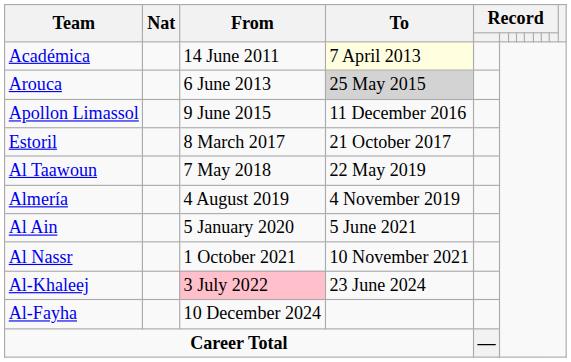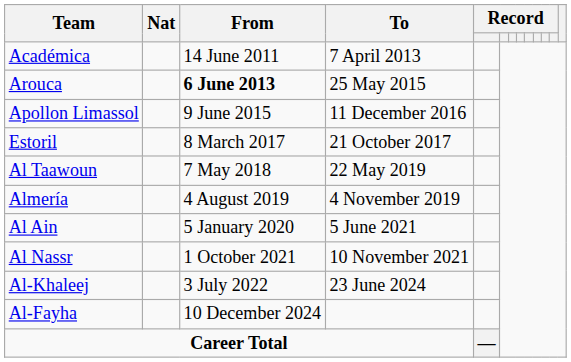Académica | To: lightyellow background -> no background
Arouca | From: normal -> bold
Arouca | To: lightgrey background -> no background
Al-Khaleej | From: pink background -> no background
